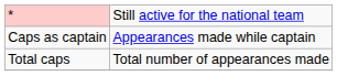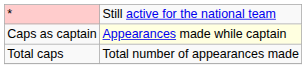Caps as captain | column 2: no background -> lightyellow background
